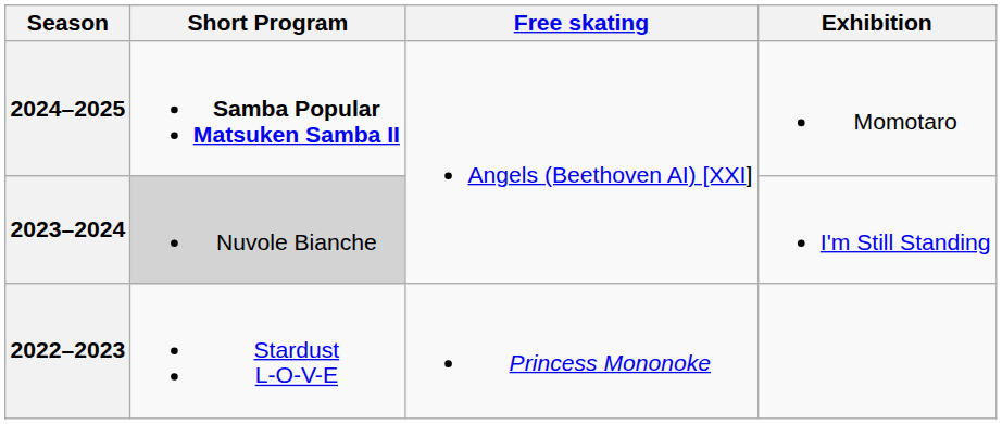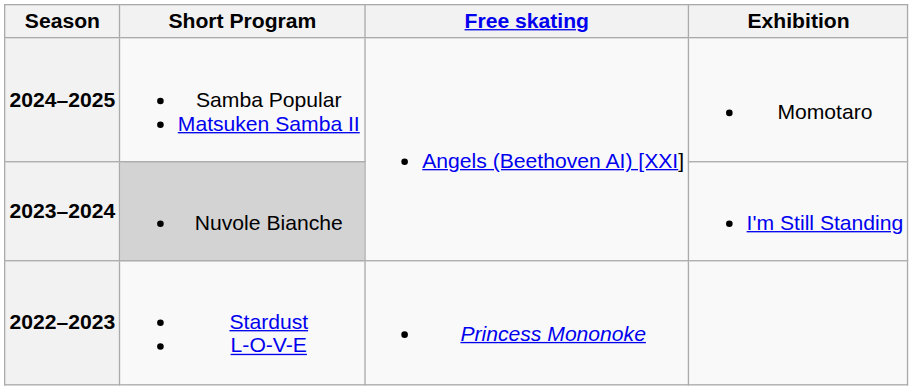2024–2025 | Short Program: bold -> normal
